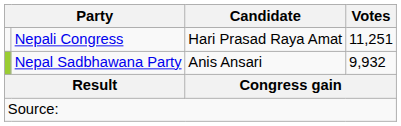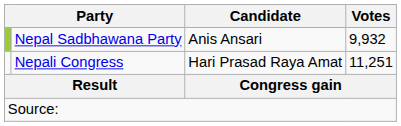rows swapped: Nepali Congress <-> Nepal Sadbhawana Party
